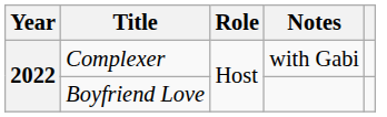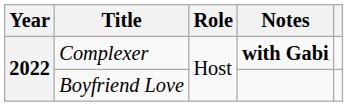Complexer | Notes: normal -> bold
